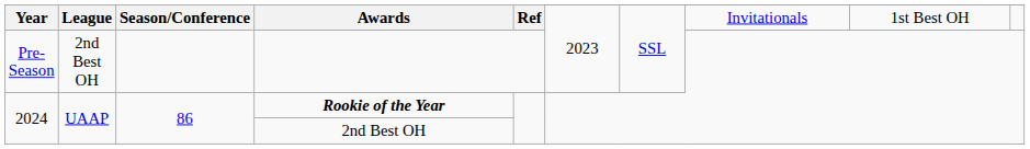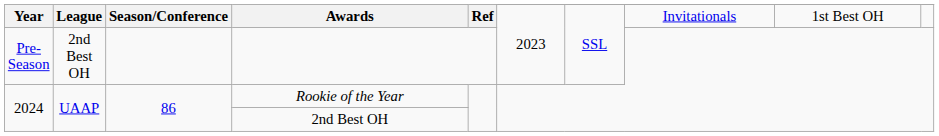Rookie of the Year | Awards: bold -> normal
